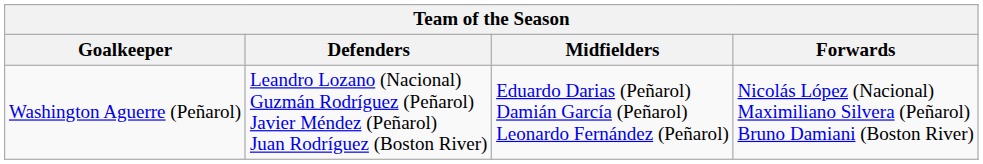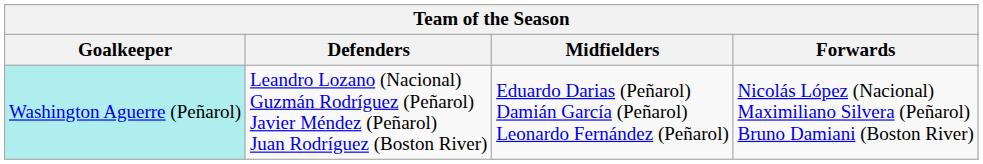Washington Aguerre (Peñarol) | Goalkeeper: no background -> paleturquoise background
